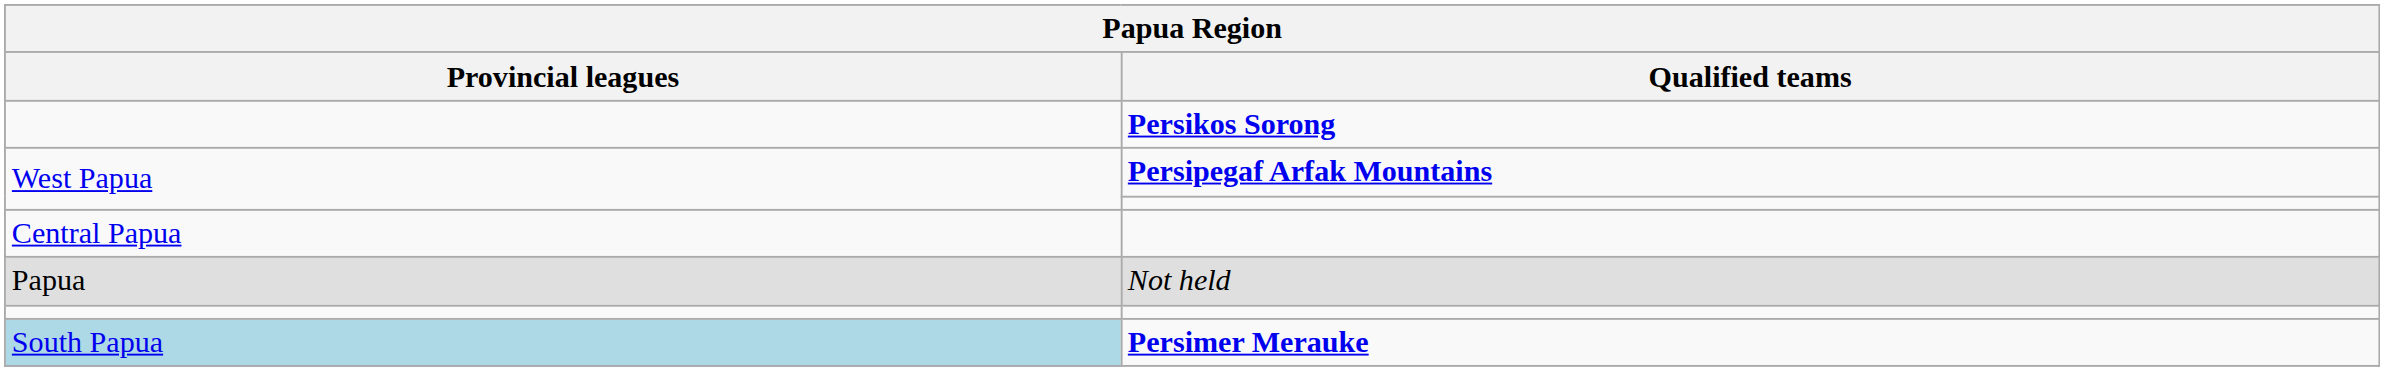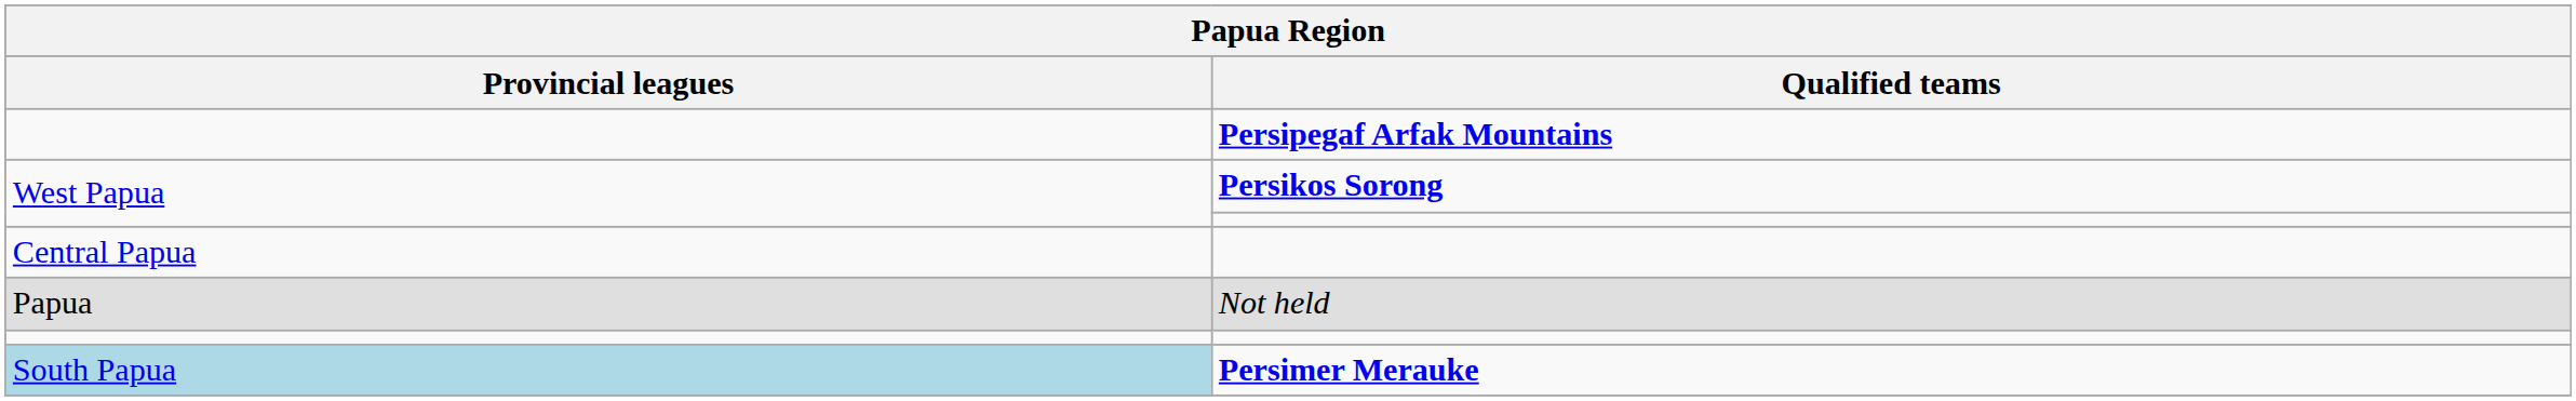row 3 | Qualified teams: Persikos Sorong -> Persipegaf Arfak Mountains
row 4 | Qualified teams: Persipegaf Arfak Mountains -> Persikos Sorong
